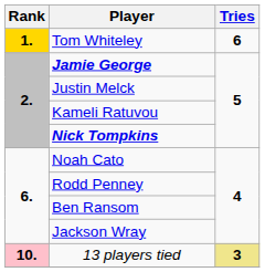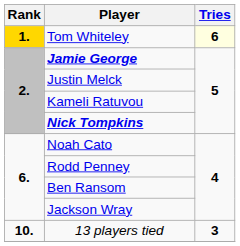Tom Whiteley | Tries: no background -> lightyellow background
13 players tied | Rank: pink background -> no background
13 players tied | Tries: khaki background -> no background
